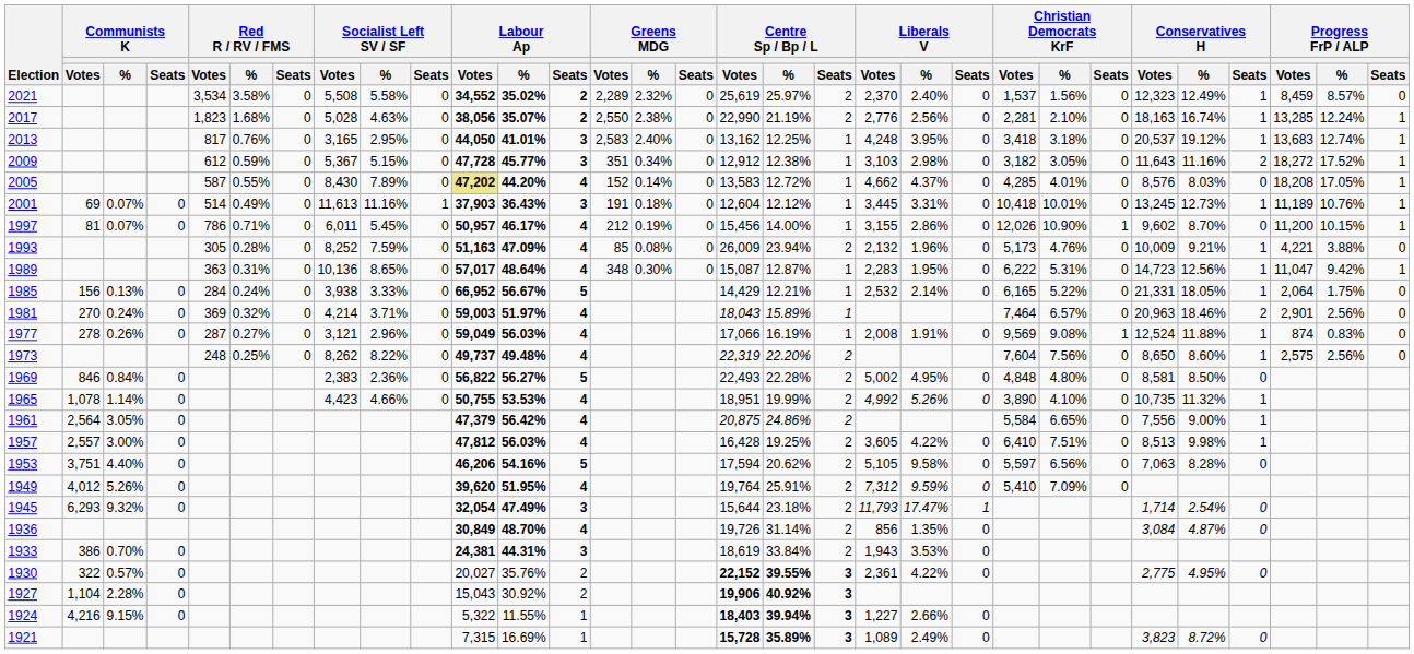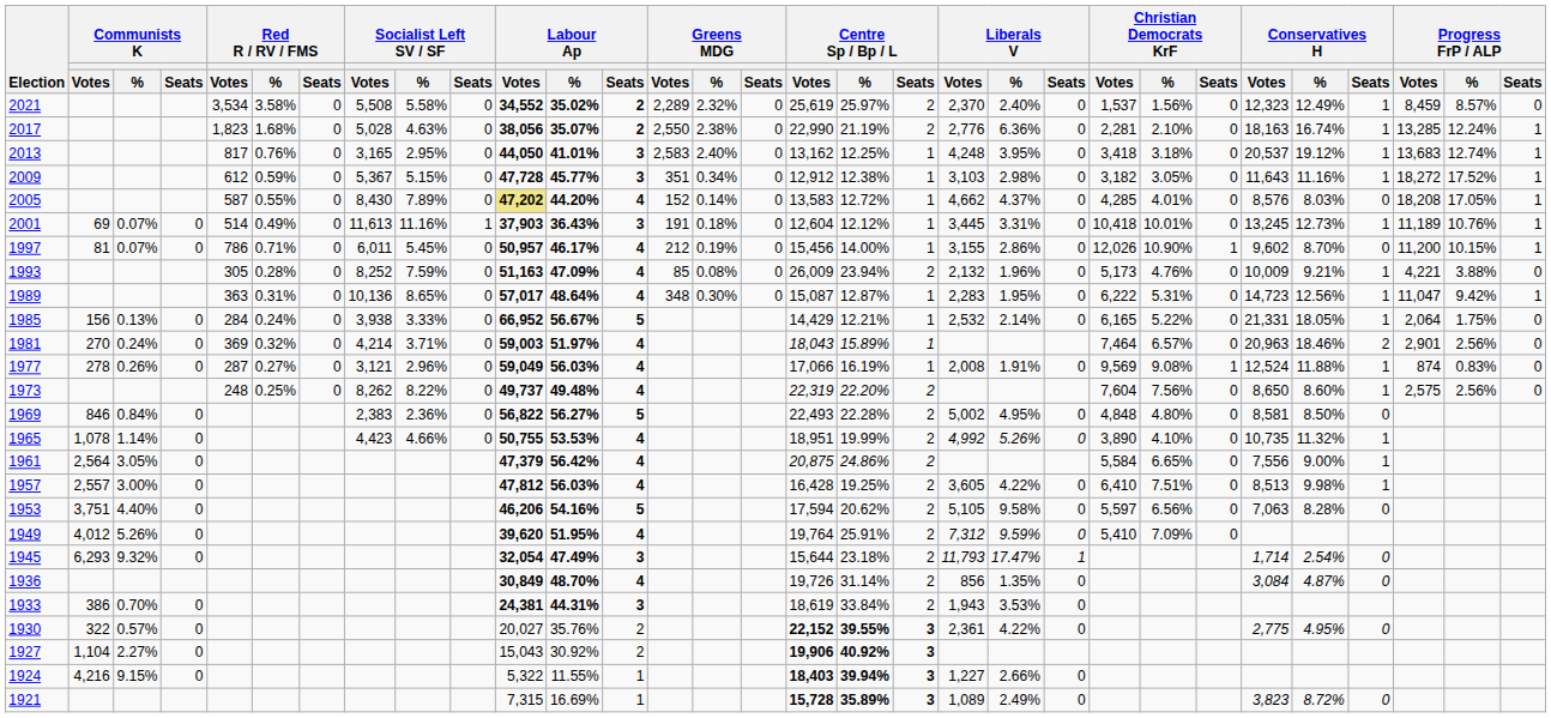2017 | Liberals V / %: 2.56% -> 6.36%
2009 | Conservatives H / Seats: 2 -> 1
1927 | Communists K / %: 2.28% -> 2.27%
